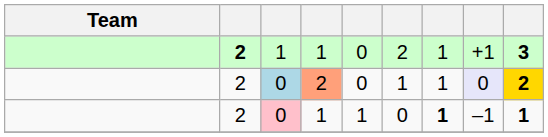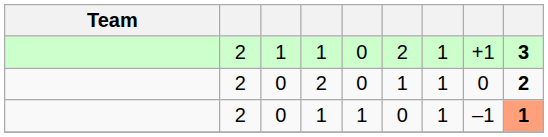row 2 | column 2: bold -> normal
row 3 | column 3: lightblue background -> no background
row 3 | column 4: lightsalmon background -> no background
row 3 | column 8: lavender background -> no background
row 3 | column 9: gold background -> no background
row 4 | column 3: pink background -> no background
row 4 | column 7: bold -> normal
row 4 | column 9: no background -> lightsalmon background
